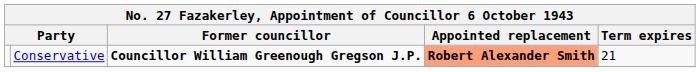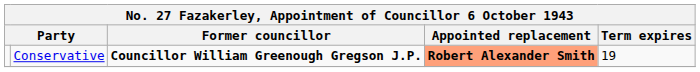Conservative | Term expires: 21 -> 19
